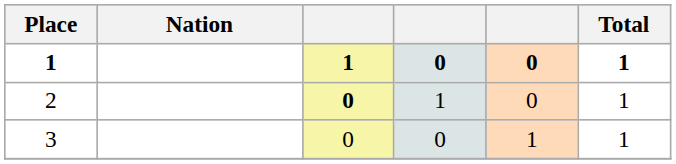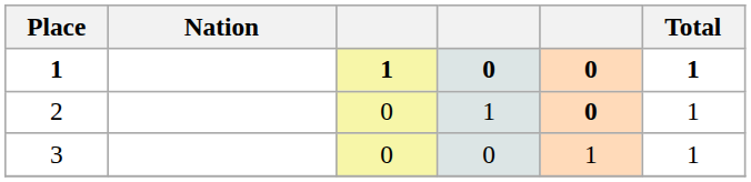2 | column 3: bold -> normal
2 | column 5: normal -> bold
